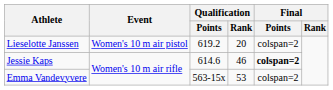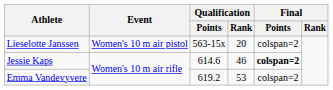Lieselotte Janssen | Qualification / Points: 619.2 -> 563-15x
Emma Vandevyvere | Qualification / Points: 563-15x -> 619.2
